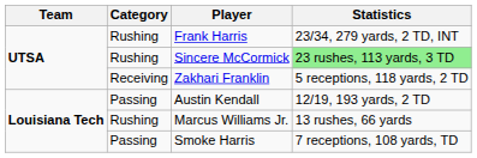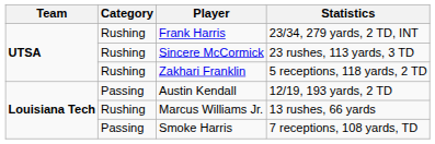Sincere McCormick | Statistics: lightgreen background -> no background
Zakhari Franklin | Category: Receiving -> Rushing
